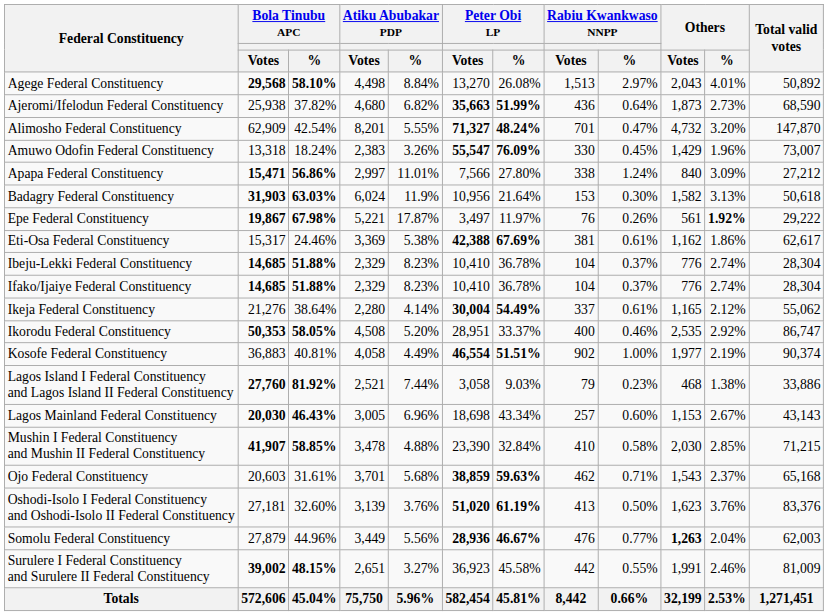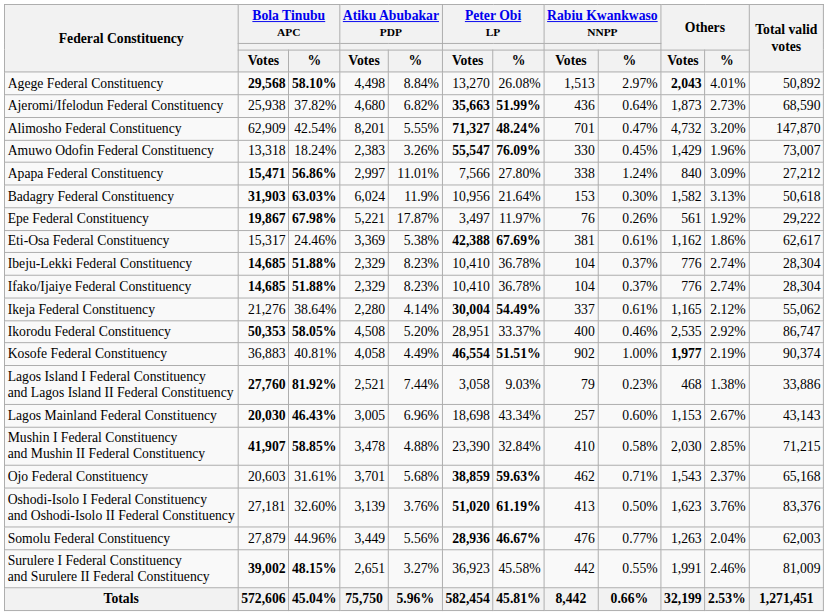Agege Federal Constituency | Others / Votes: normal -> bold
Epe Federal Constituency | Others / %: bold -> normal
Kosofe Federal Constituency | Others / Votes: normal -> bold
Somolu Federal Constituency | Others / Votes: bold -> normal
